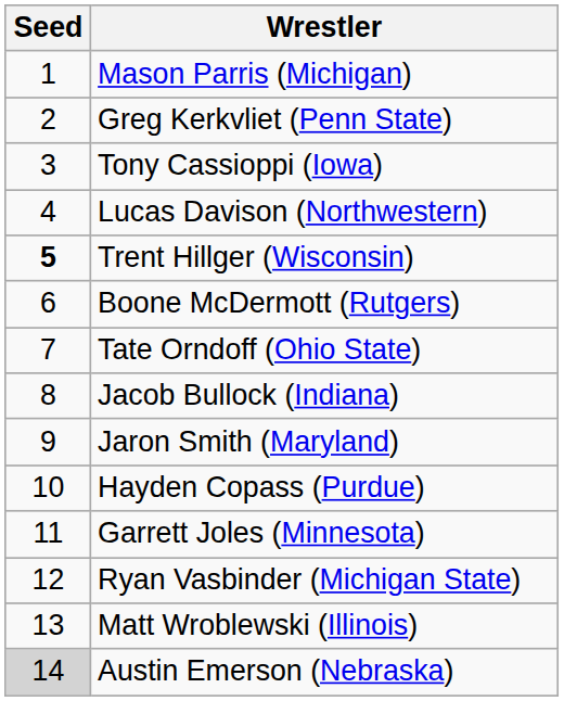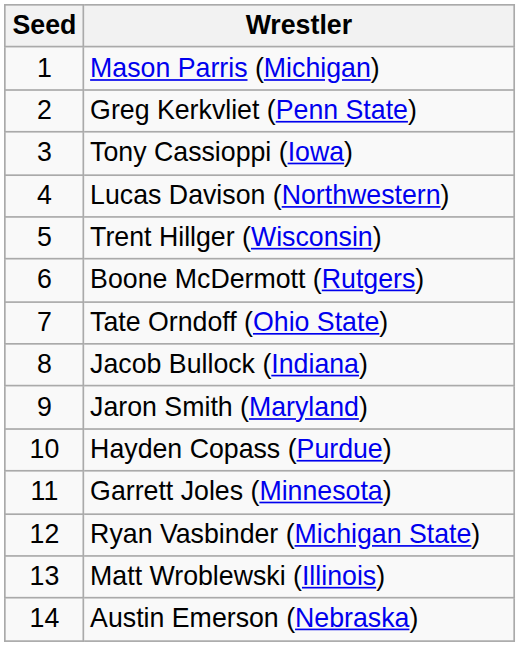Trent Hillger (Wisconsin) | Seed: bold -> normal
Austin Emerson (Nebraska) | Seed: lightgrey background -> no background
